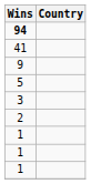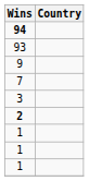row 3 | Wins: 41 -> 93
row 5 | Wins: 5 -> 7
row 7 | Wins: normal -> bold
